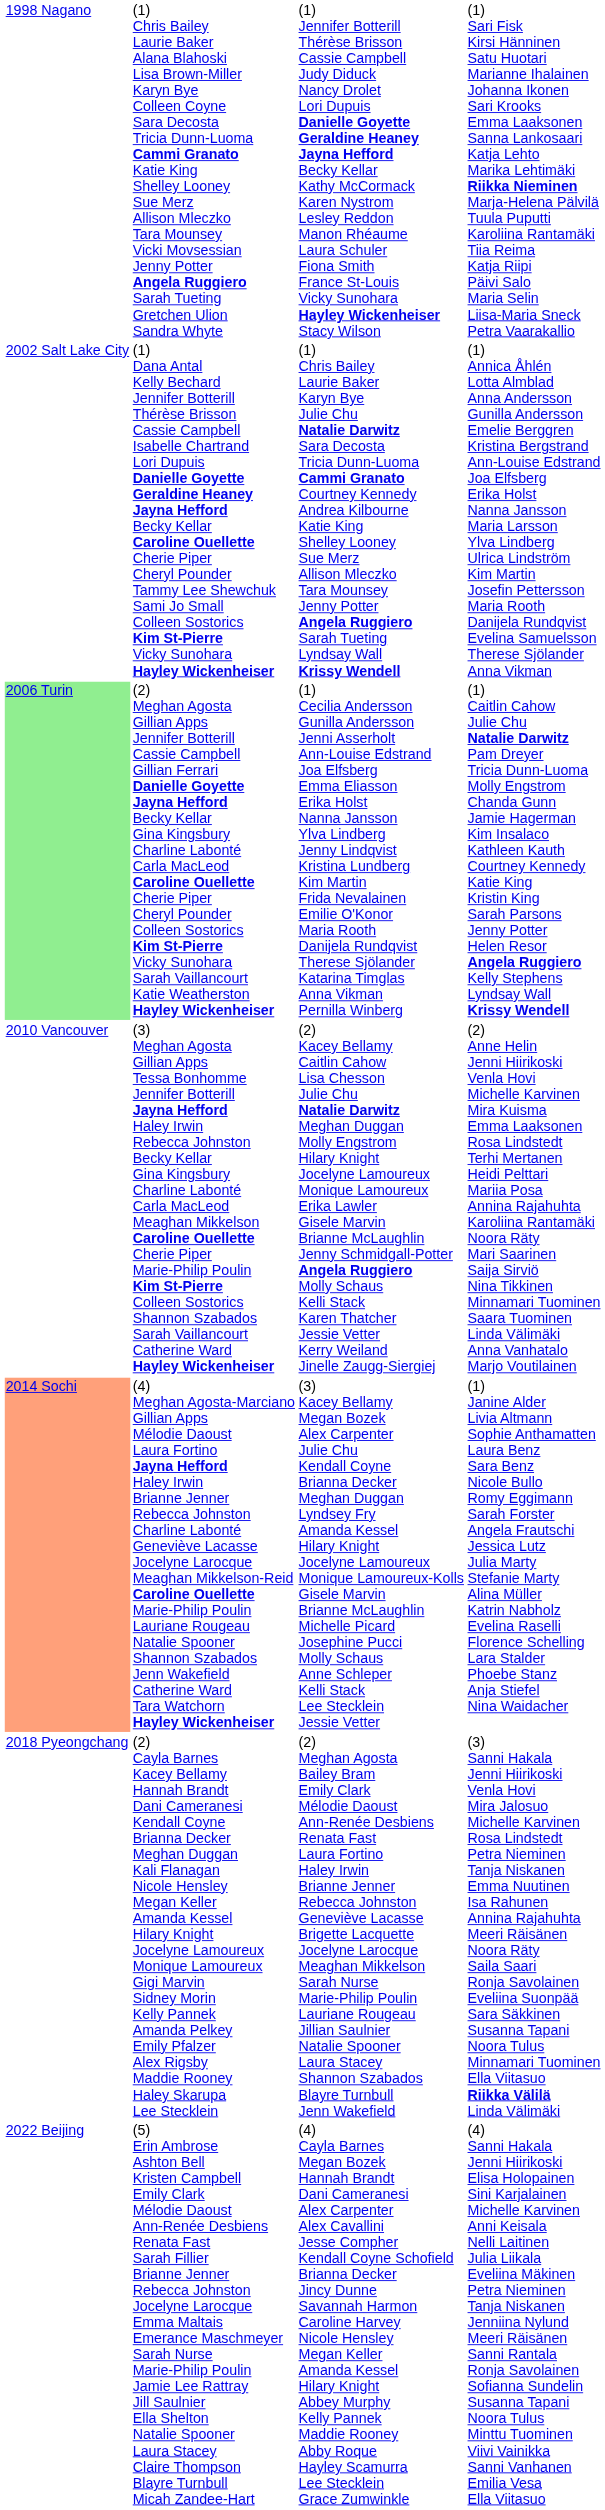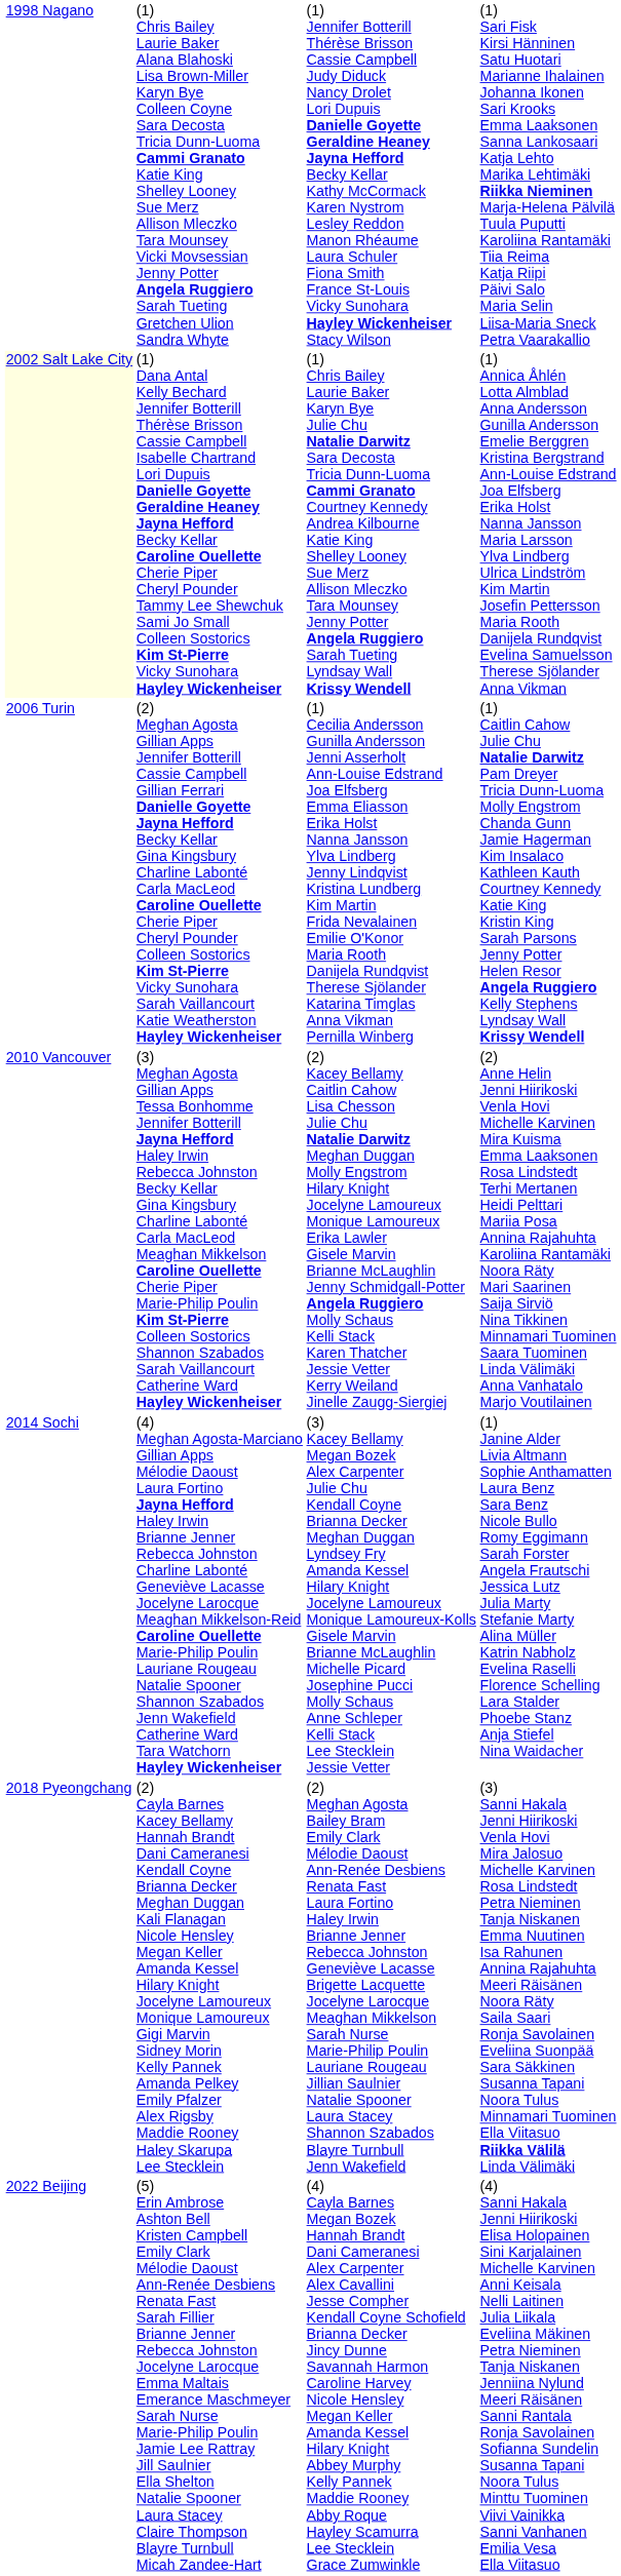2002 Salt Lake City | column 1: no background -> lightyellow background
2006 Turin | column 1: lightgreen background -> no background
2014 Sochi | column 1: lightsalmon background -> no background
